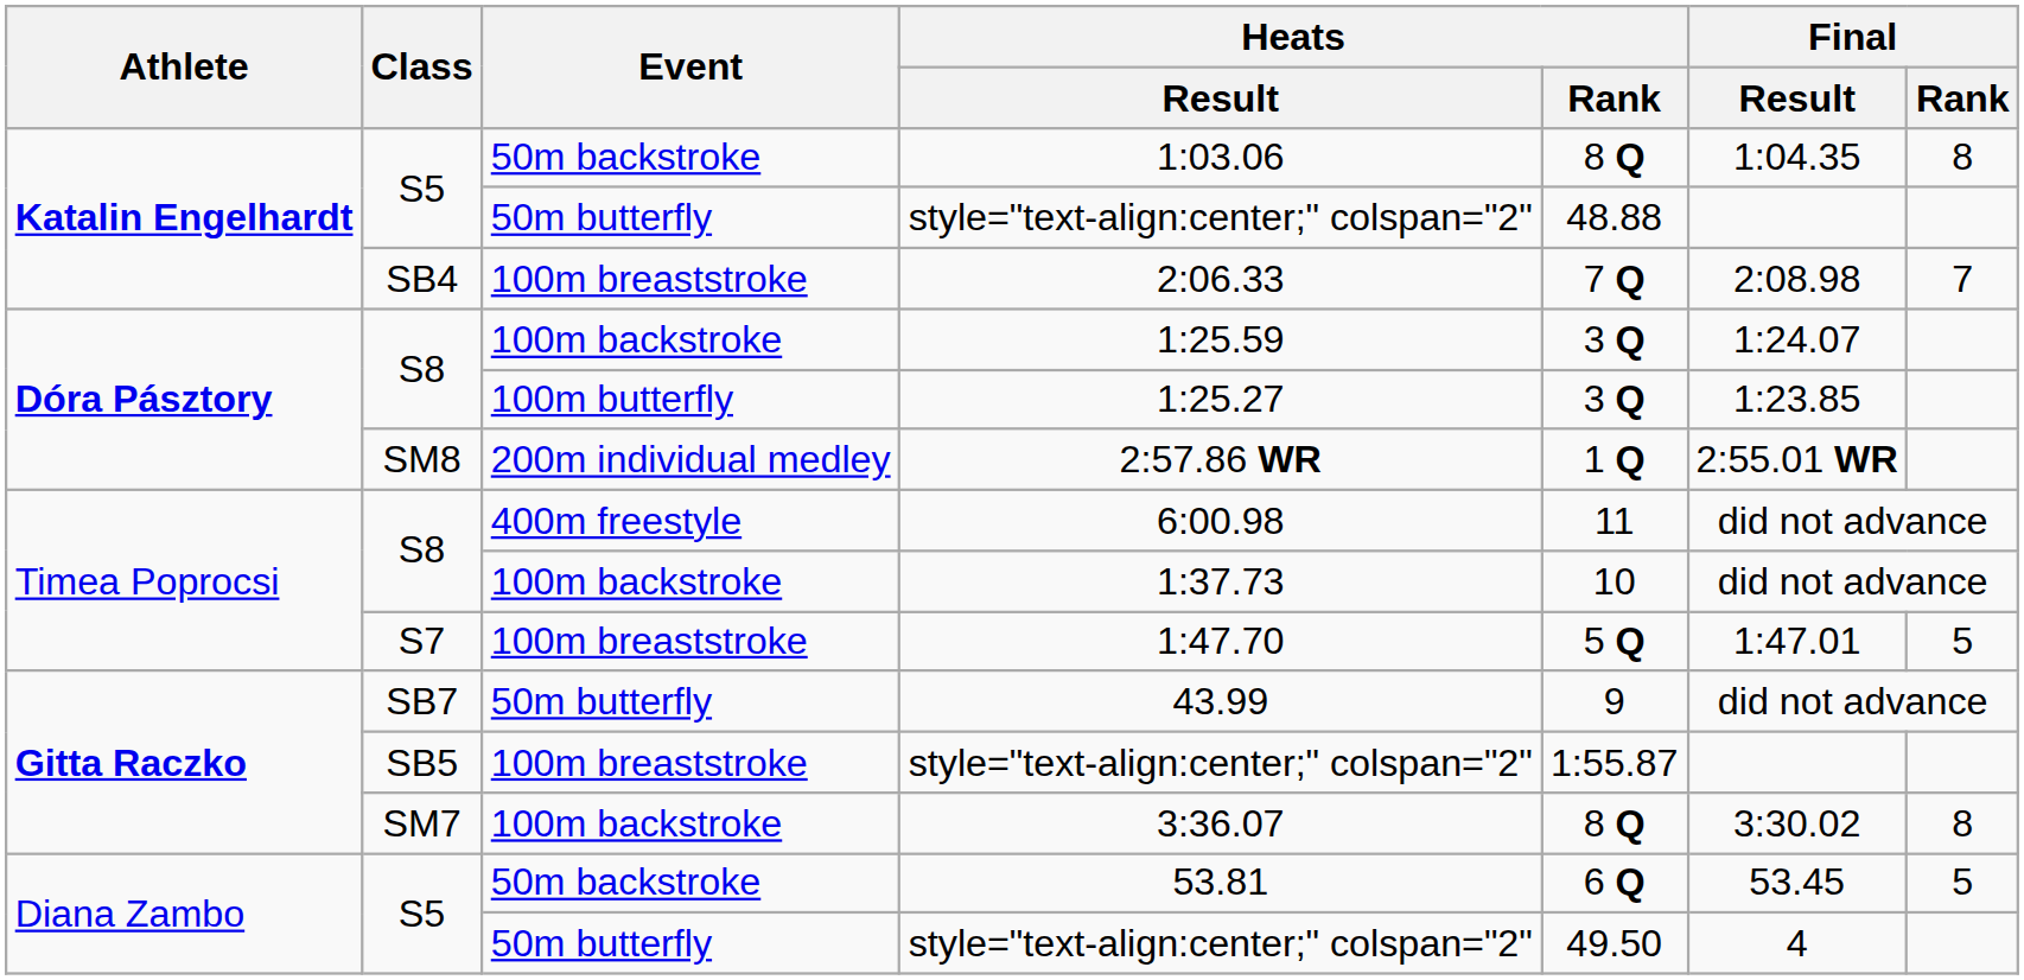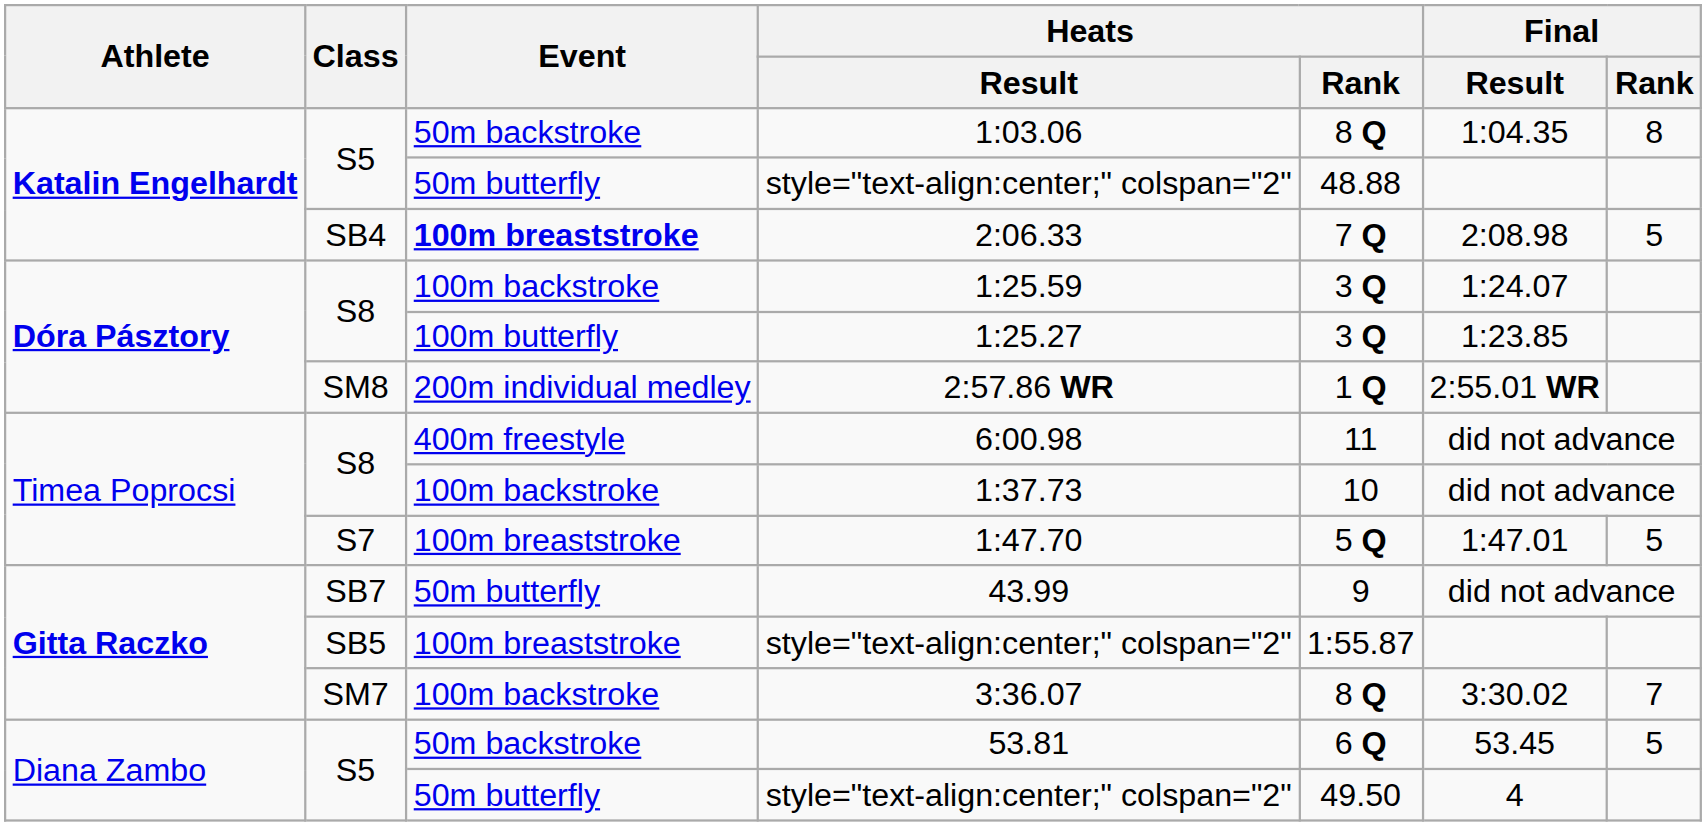2:06.33 | Event: normal -> bold
2:06.33 | Final / Rank: 7 -> 5
3:36.07 | Final / Rank: 8 -> 7
